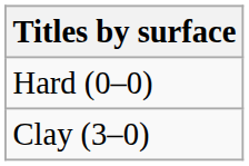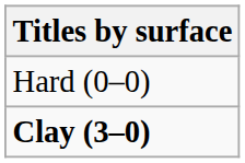row 3 | column 1: normal -> bold
